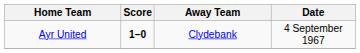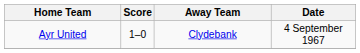Ayr United | Score: bold -> normal
